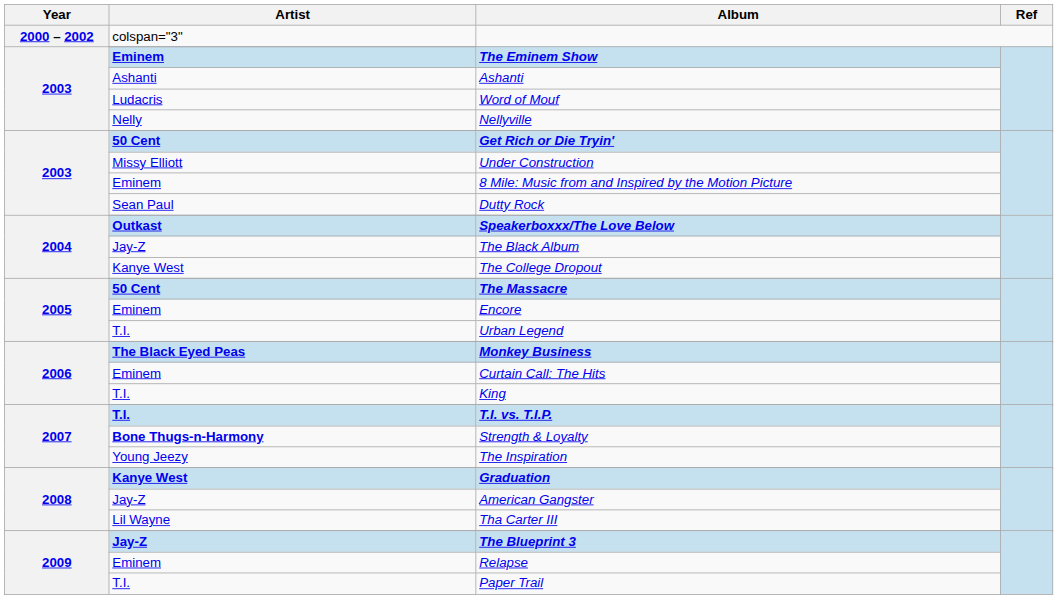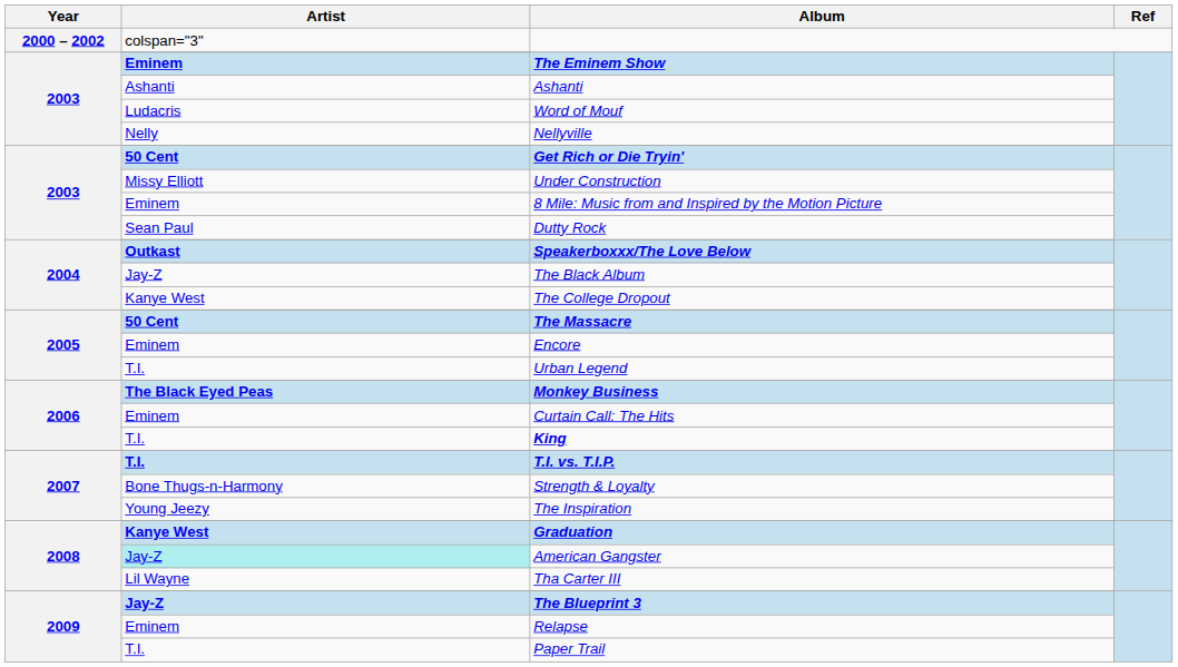King | Album: normal -> bold
Strength & Loyalty | Artist: bold -> normal
American Gangster | Artist: no background -> paleturquoise background
